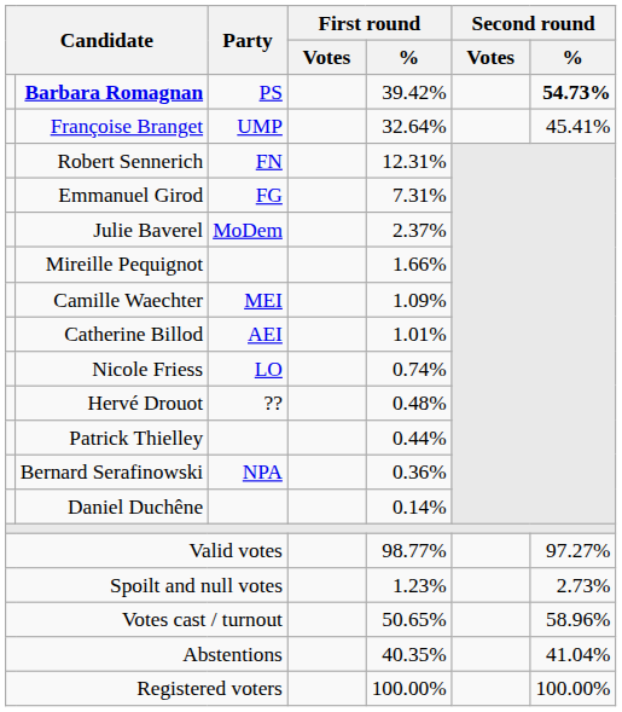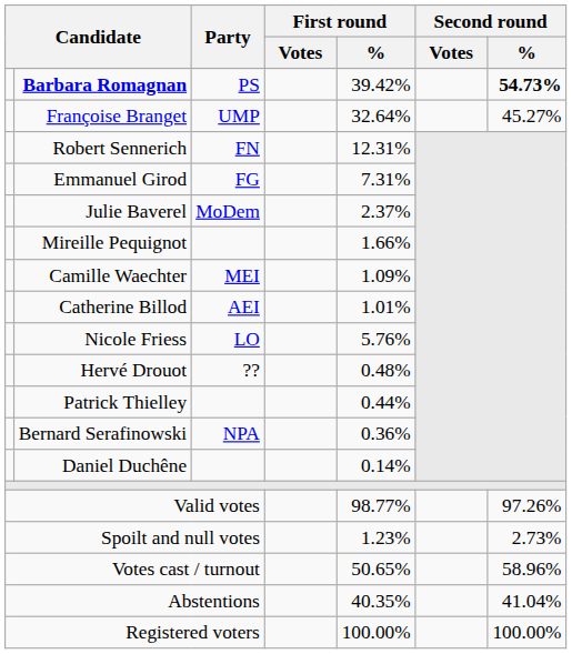Françoise Branget | Second round / %: 45.41% -> 45.27%
Nicole Friess | First round / %: 0.74% -> 5.76%
Valid votes | Second round / %: 97.27% -> 97.26%
